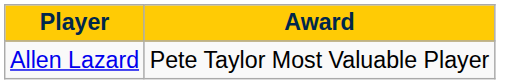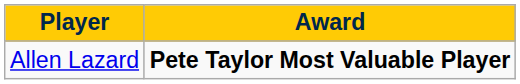Allen Lazard | Award: normal -> bold
